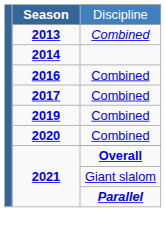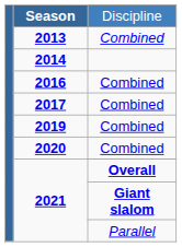2021 / Giant slalom | column 3: normal -> bold
2021 / Parallel | column 3: bold -> normal
